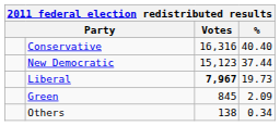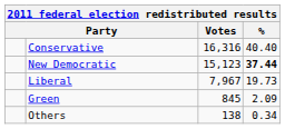New Democratic | %: normal -> bold
Liberal | Votes: bold -> normal
